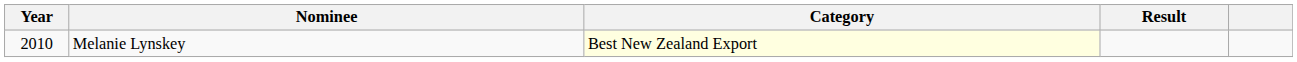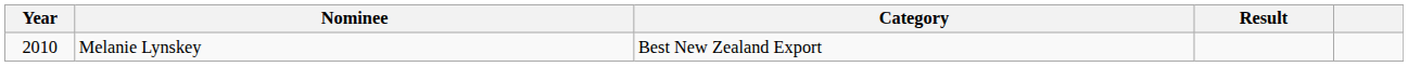Melanie Lynskey | Category: lightyellow background -> no background
